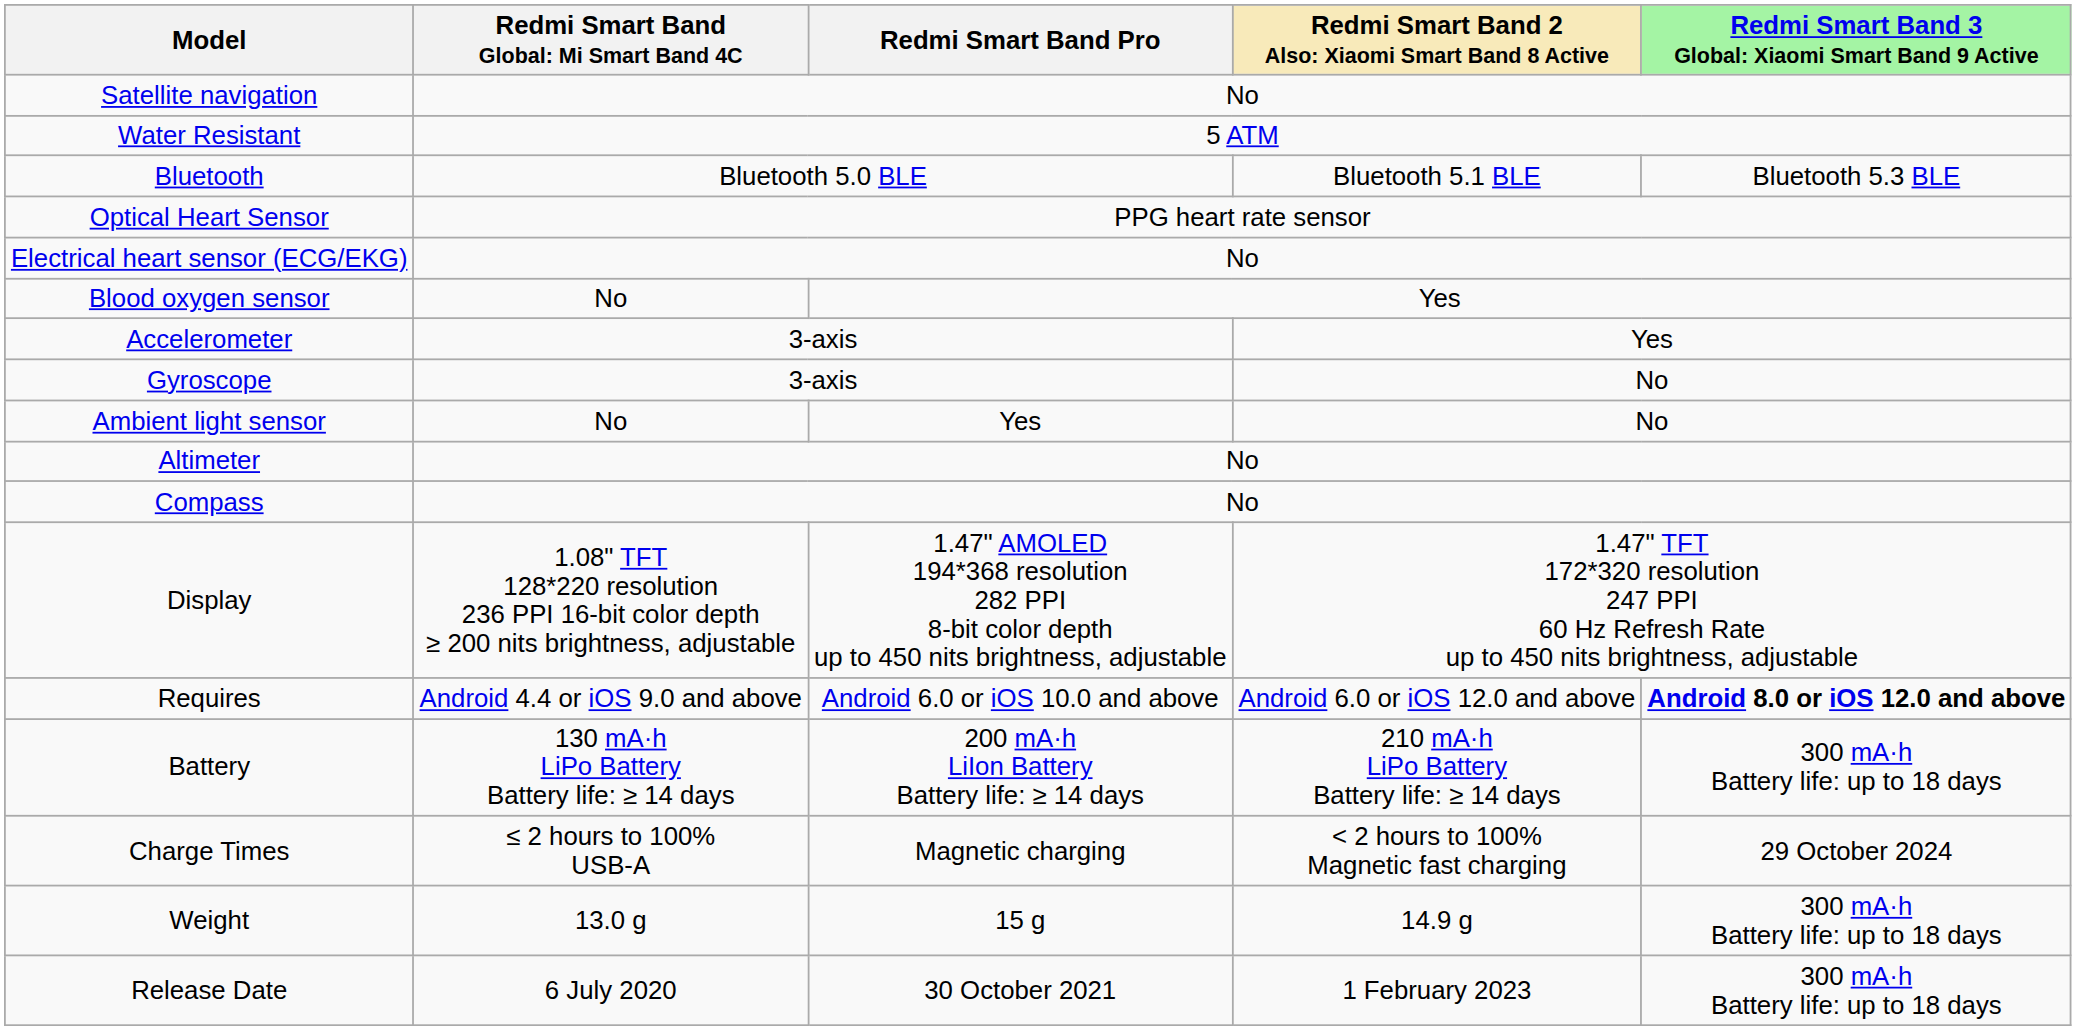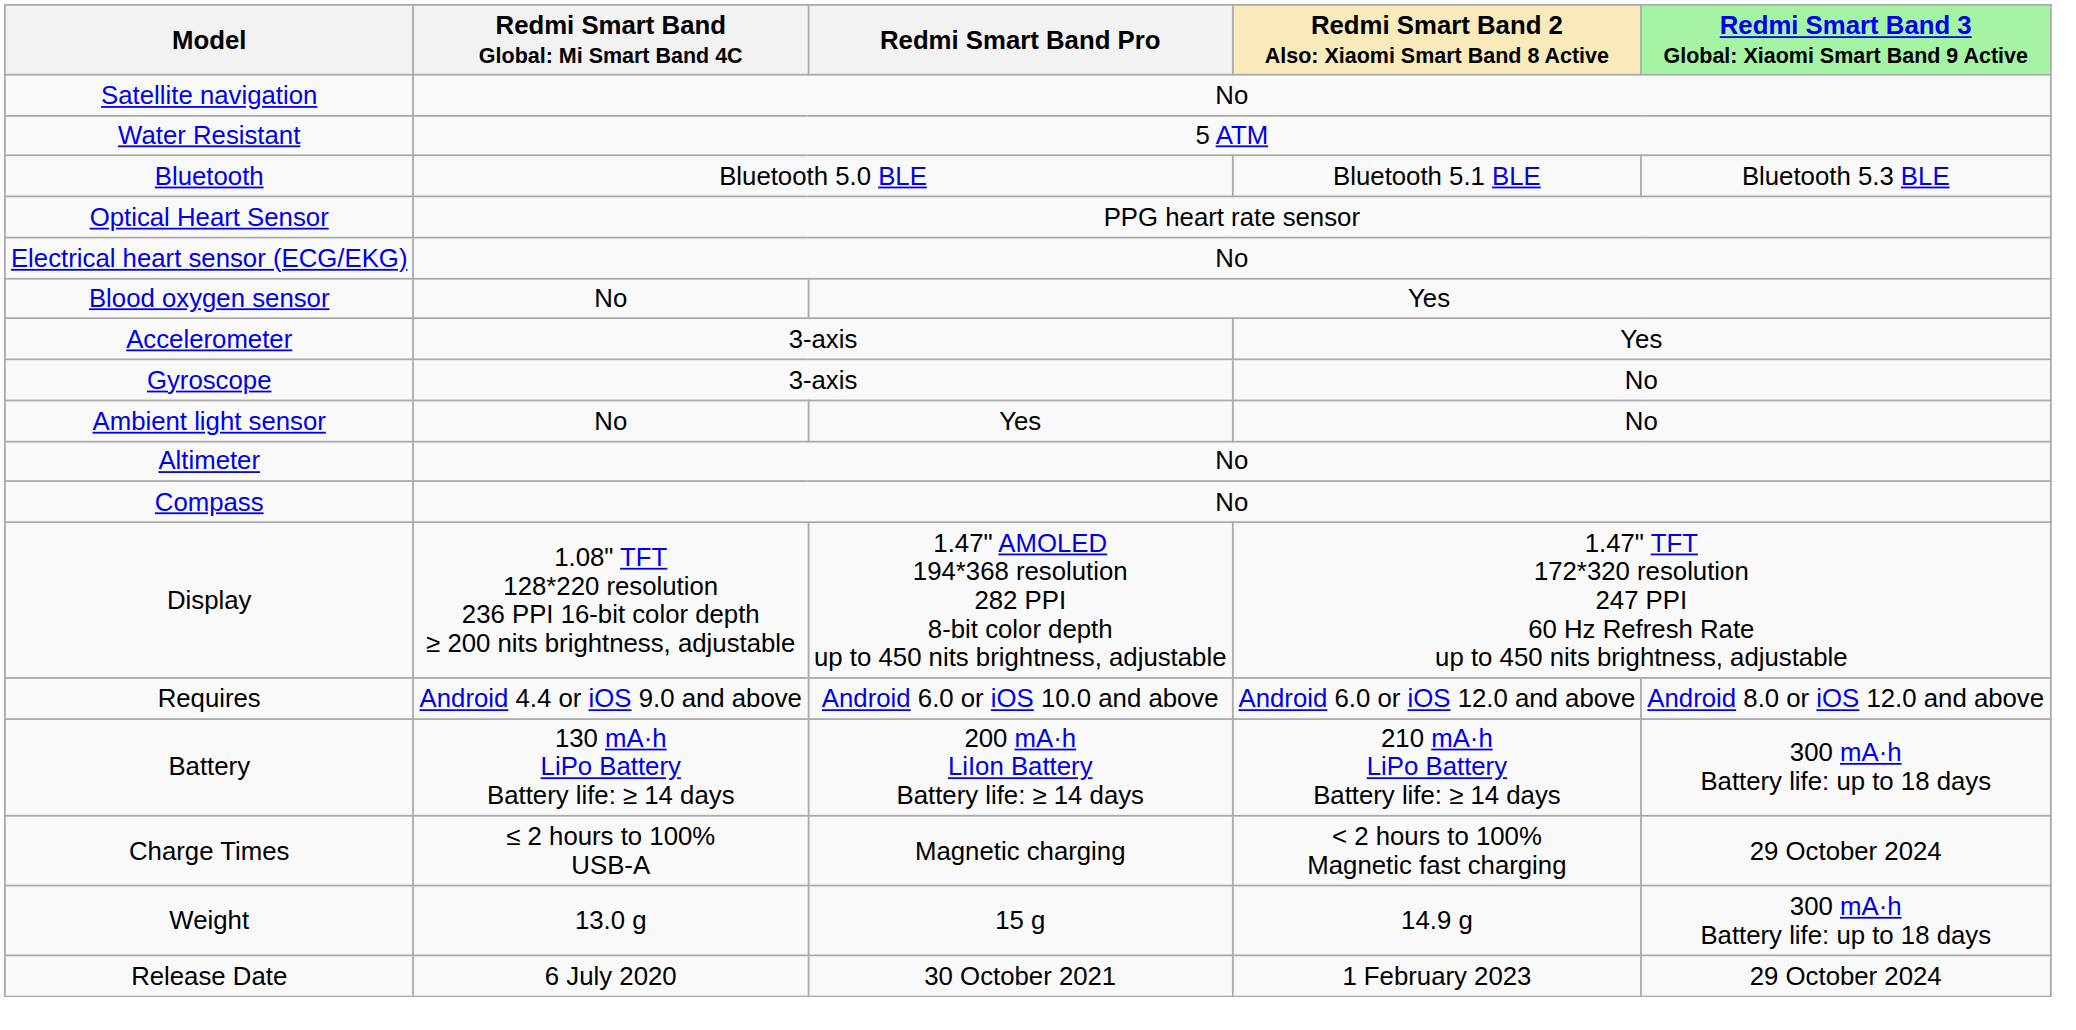Requires | column 5: bold -> normal
Release Date | column 5: 300 mA·h Battery life: up to 18 days -> 29 October 2024
